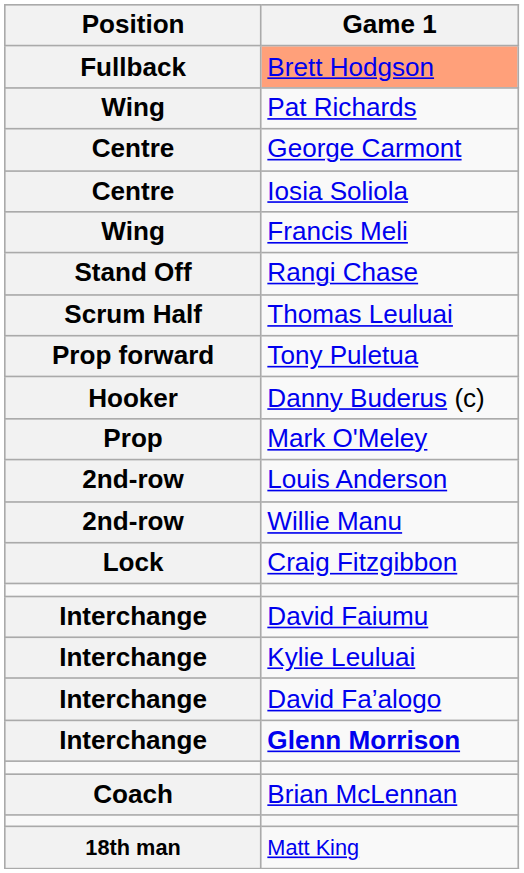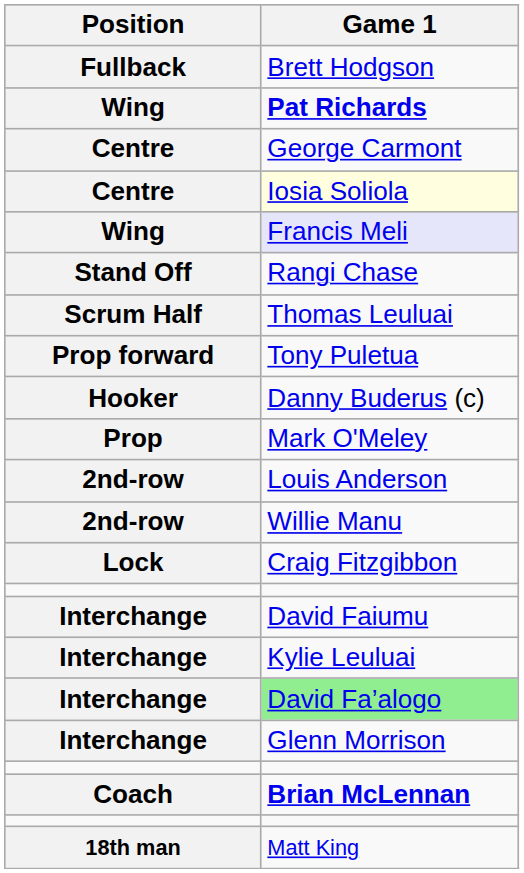Brett Hodgson | Game 1: lightsalmon background -> no background
Pat Richards | Game 1: normal -> bold
Iosia Soliola | Game 1: no background -> lightyellow background
Francis Meli | Game 1: no background -> lavender background
David Fa’alogo | Game 1: no background -> lightgreen background
Glenn Morrison | Game 1: bold -> normal
Brian McLennan | Game 1: normal -> bold
